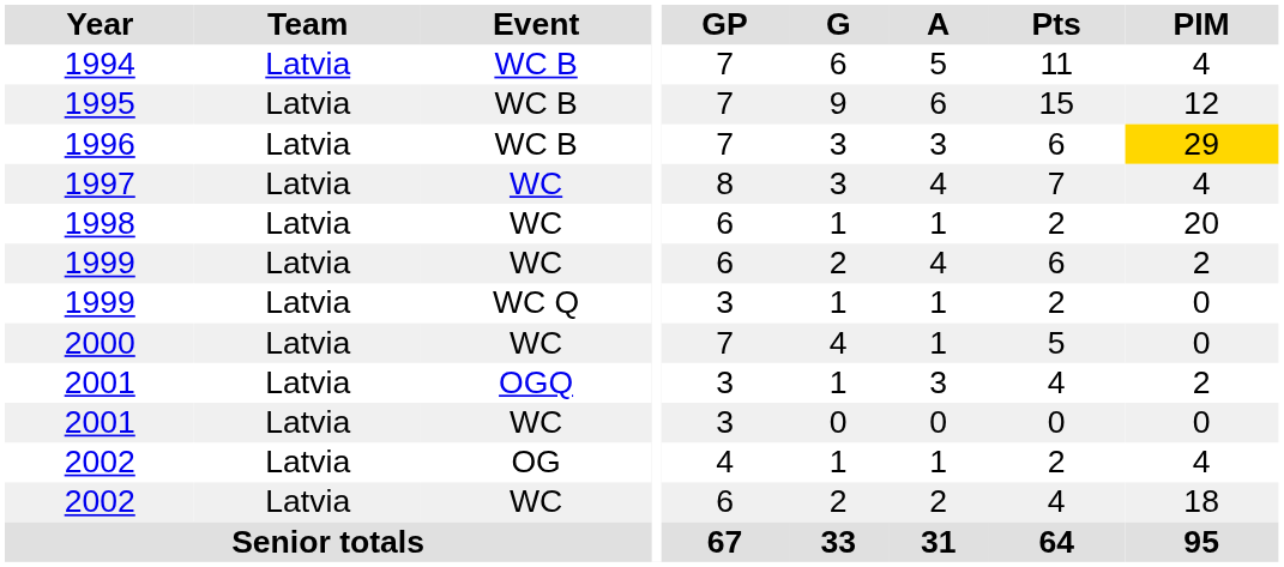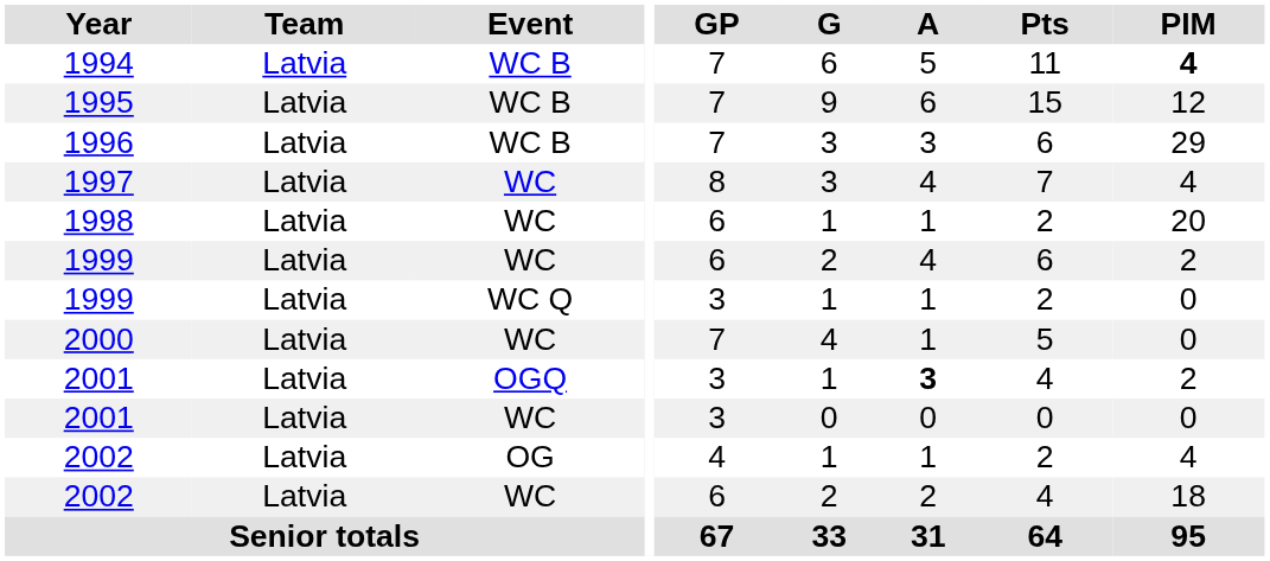1994 | PIM: normal -> bold
1996 | PIM: gold background -> no background
2001 / OGQ | A: normal -> bold
